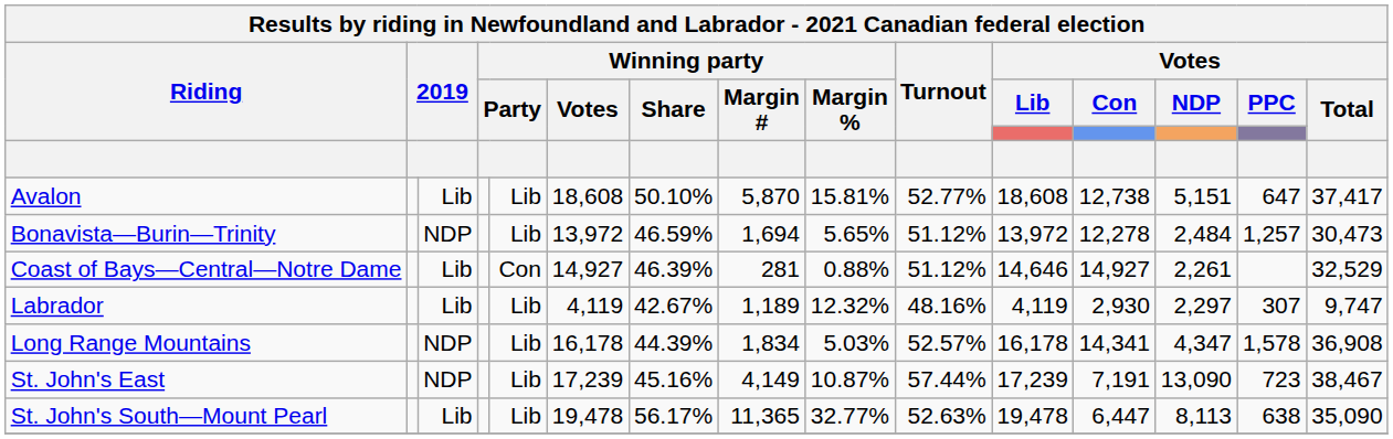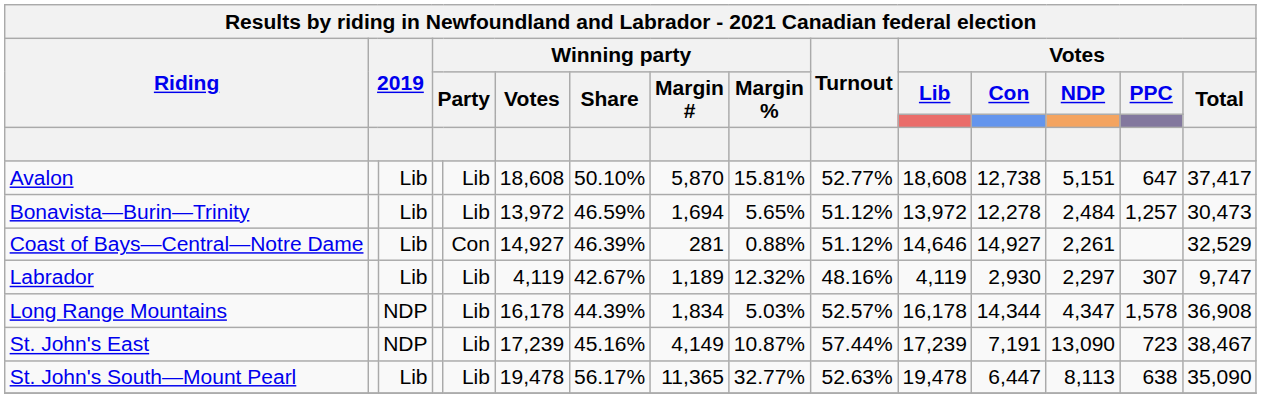Bonavista—Burin—Trinity | column 3: NDP -> Lib
Long Range Mountains | Votes / Con: 14,341 -> 14,344
